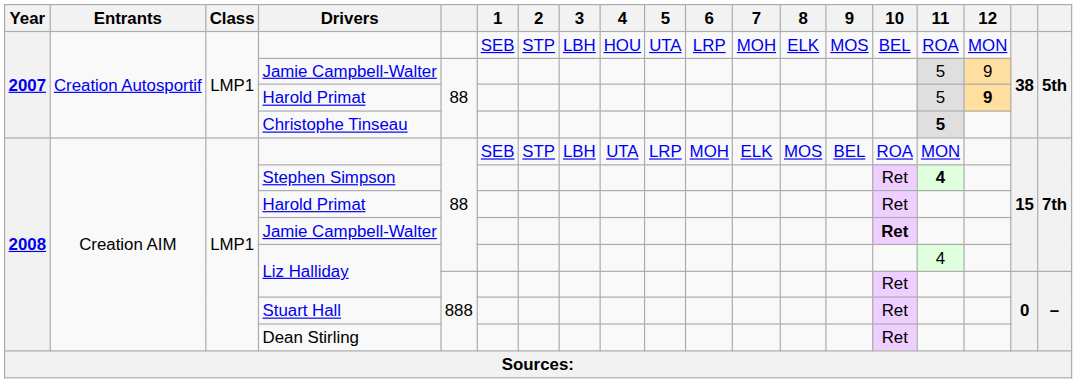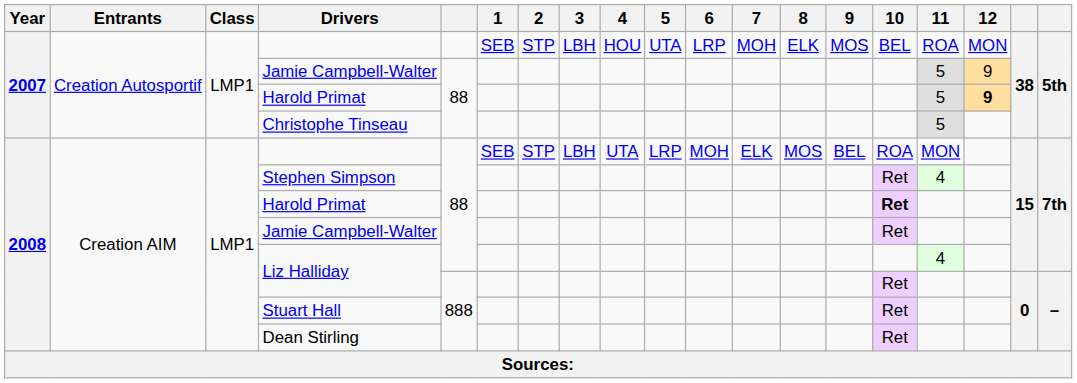Christophe Tinseau | 11: bold -> normal
Stephen Simpson | 11: bold -> normal
2008 / Harold Primat | 10: normal -> bold
2008 / Jamie Campbell-Walter | 10: bold -> normal
